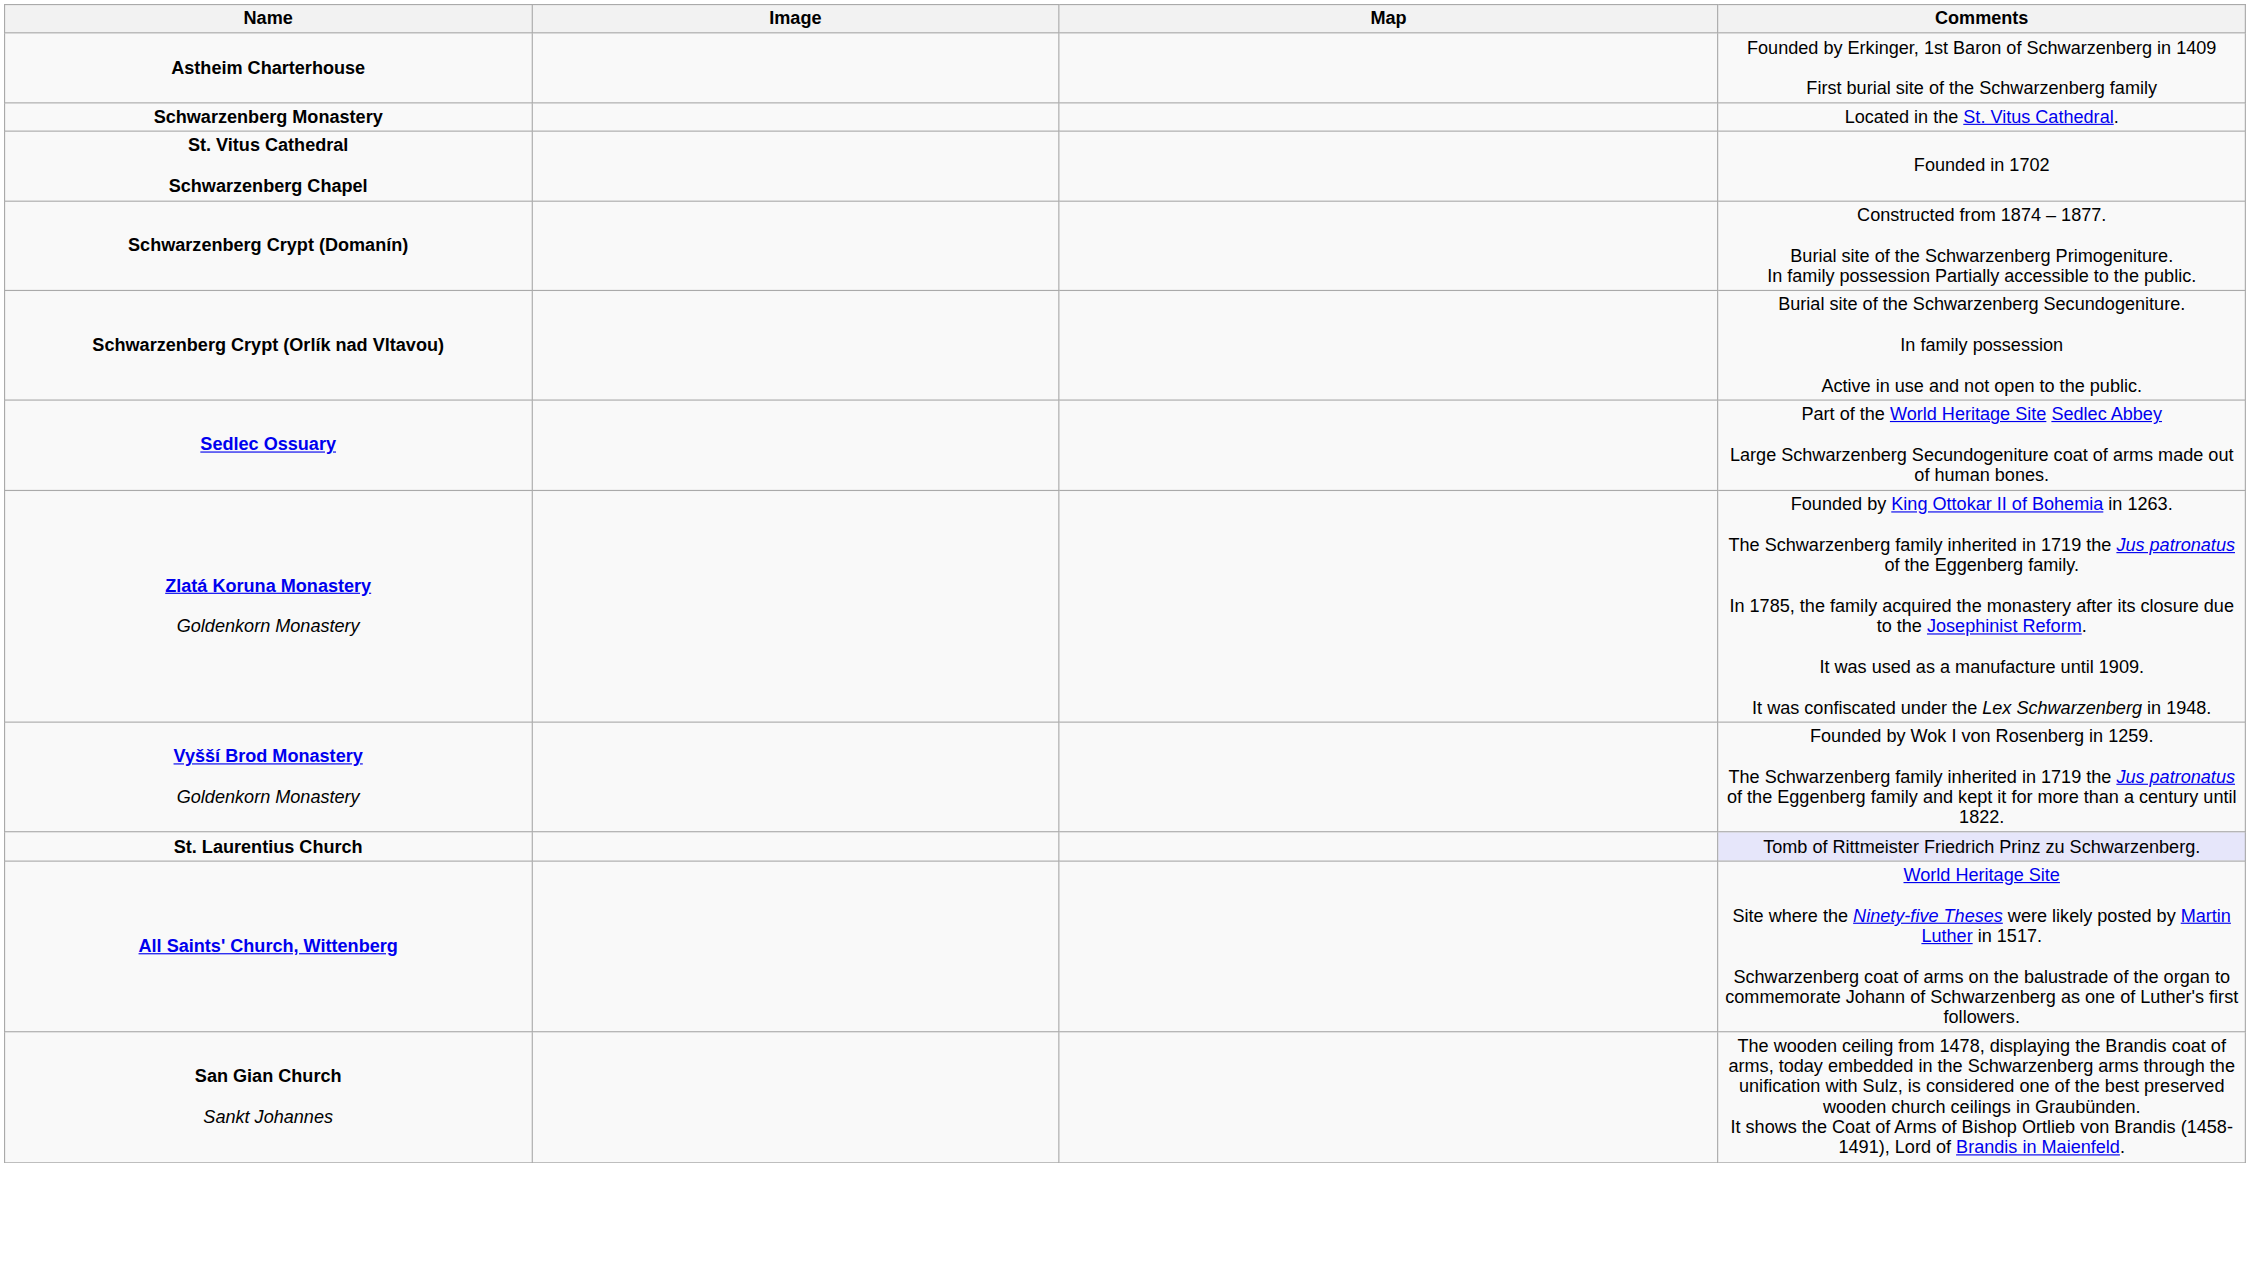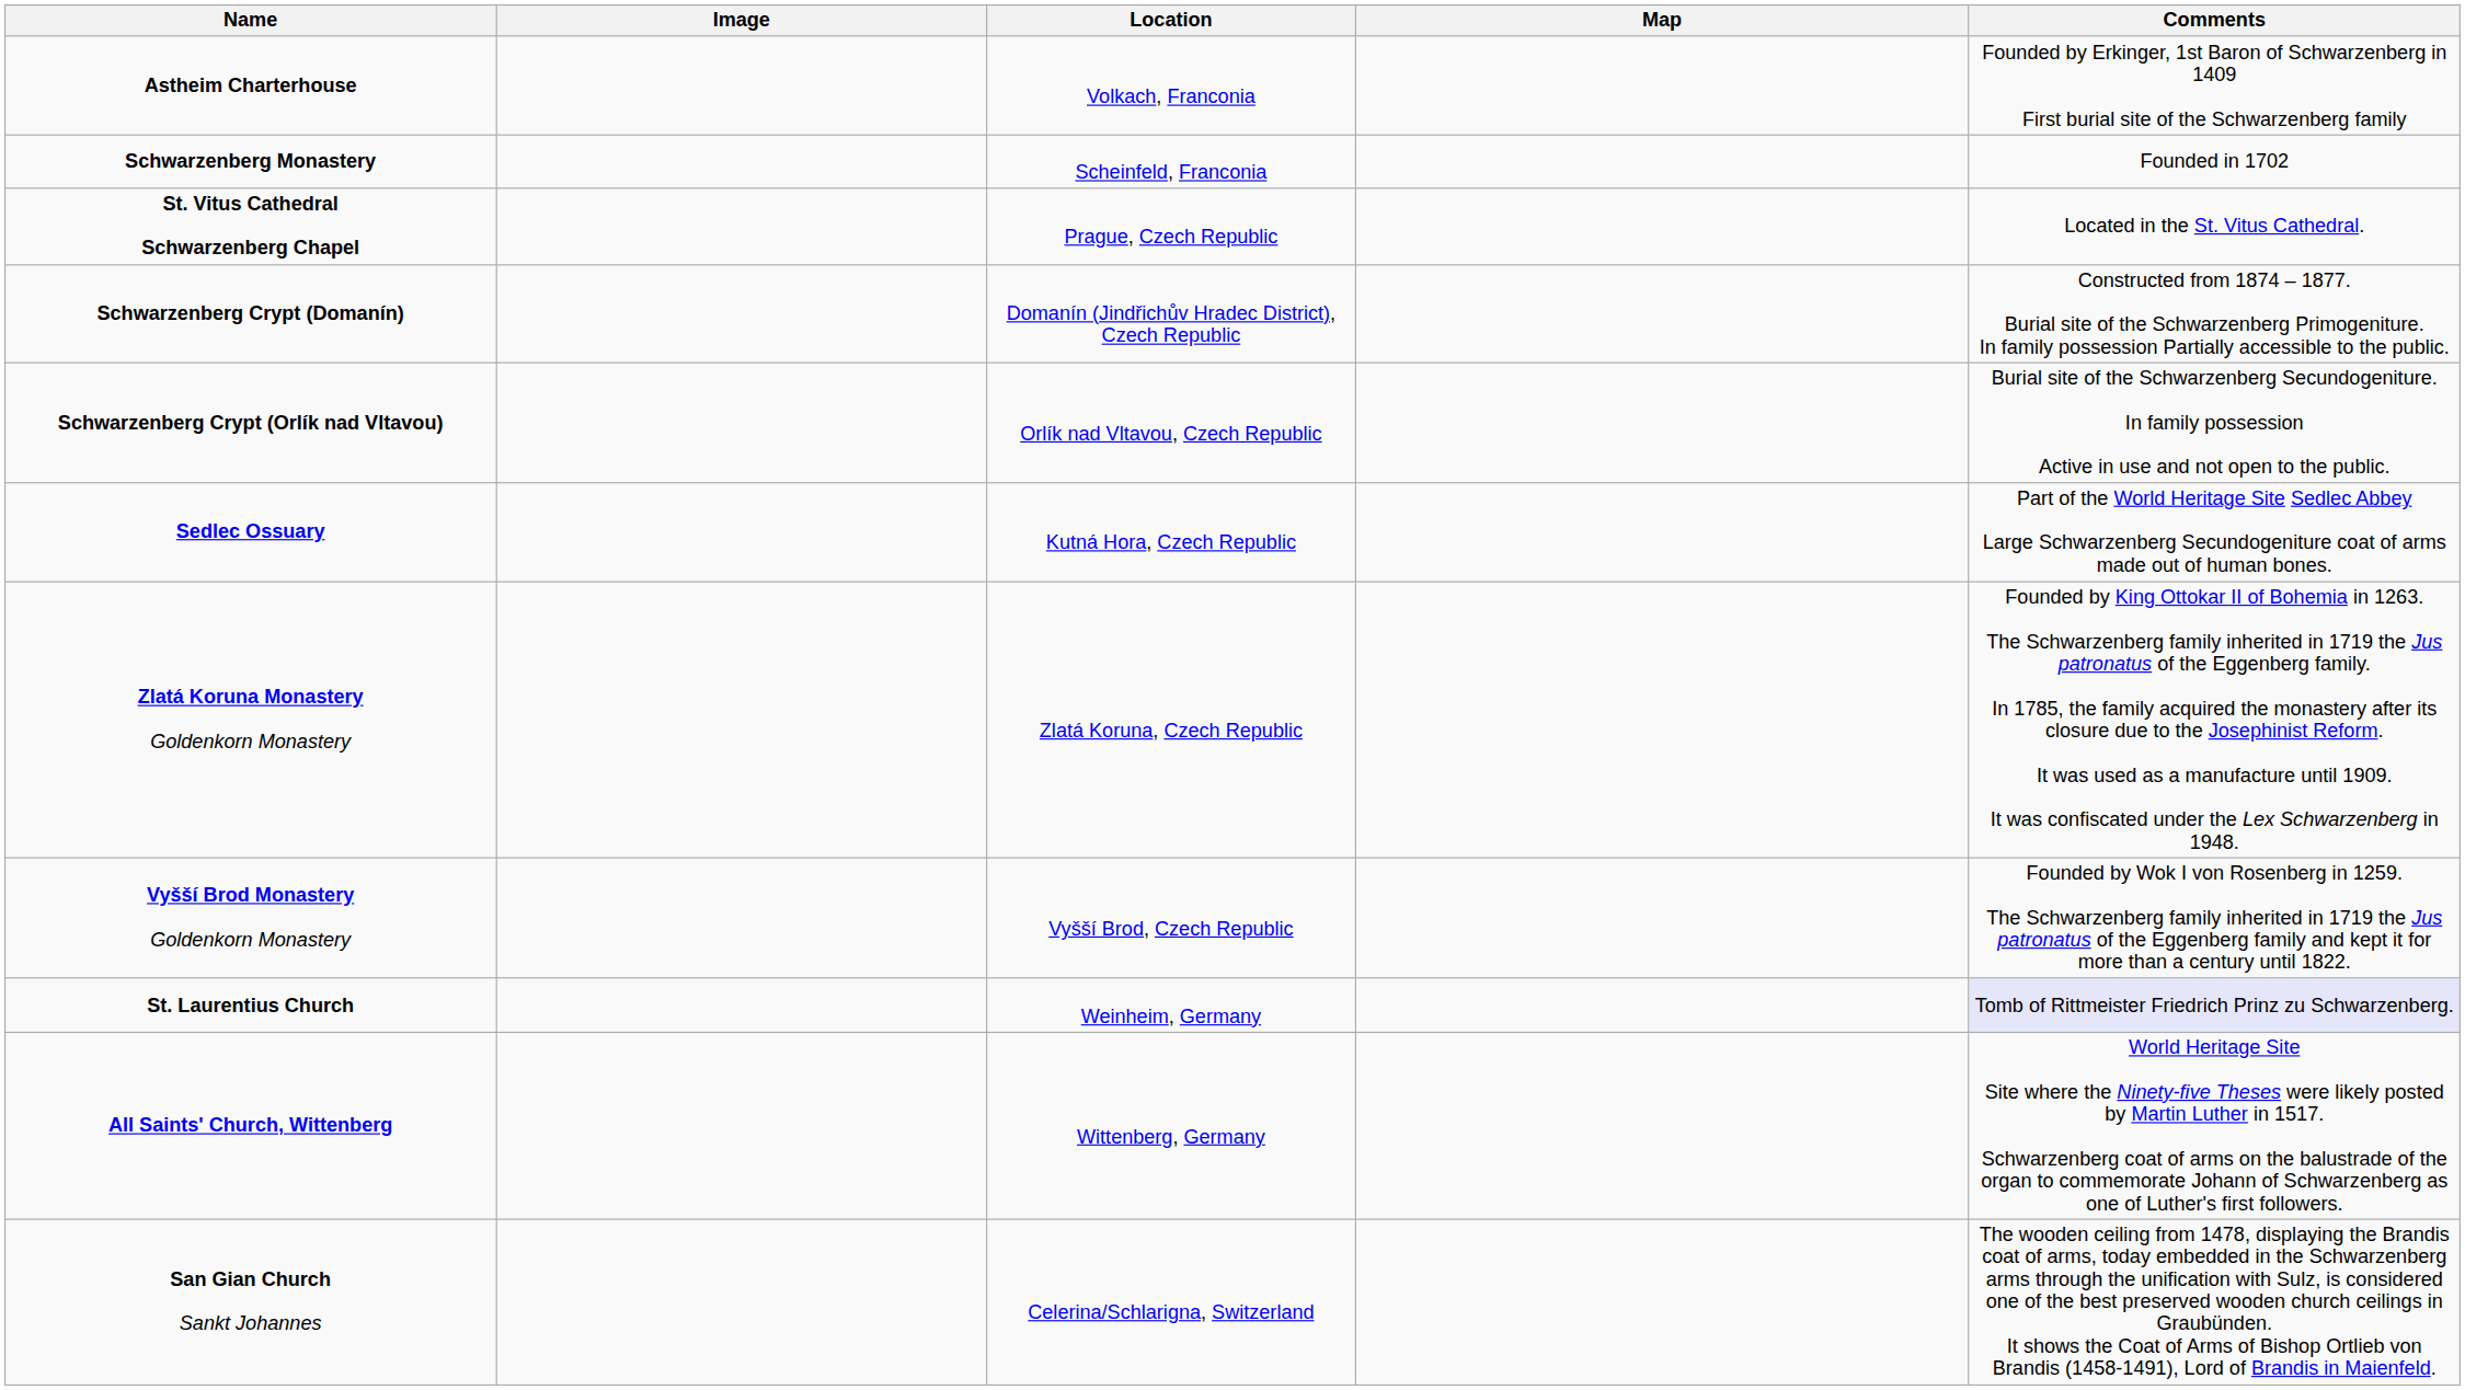+ column: Location | Volkach, Franconia | Scheinfeld, Franconia | Prague, Czech Republic | Domanín (Jindřichův Hradec District), Czech Republic | Orlík nad Vltavou, Czech Republic | Kutná Hora, Czech Republic | Zlatá Koruna, Czech Republic | Vyšší Brod, Czech Republic | Weinheim, Germany | Wittenberg, Germany | Celerina/Schlarigna, Switzerland
Schwarzenberg Monastery | Comments: Located in the St. Vitus Cathedral. -> Founded in 1702
St. Vitus Cathedral Schwarzenberg Chapel | Comments: Founded in 1702 -> Located in the St. Vitus Cathedral.
